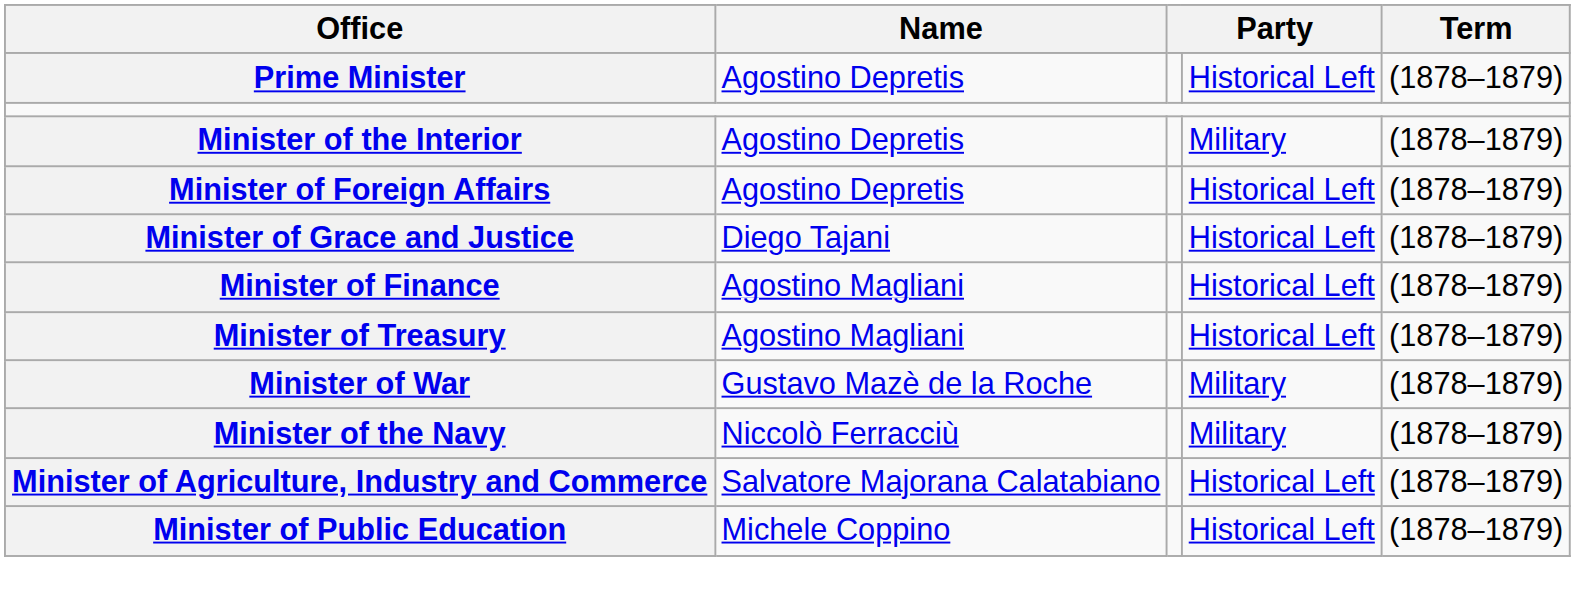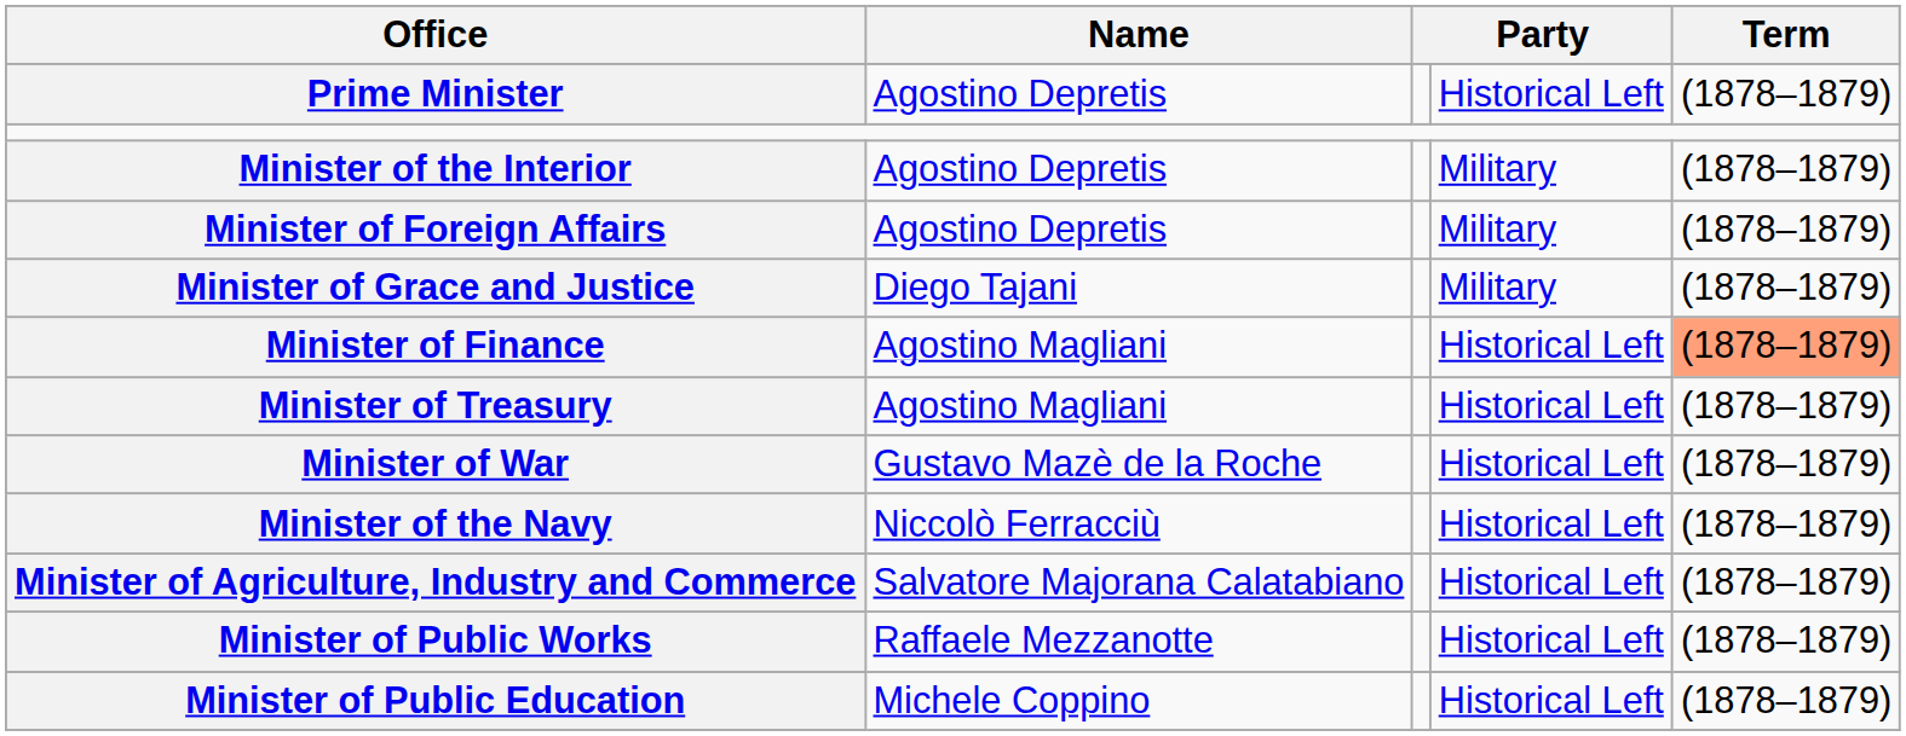Minister of Foreign Affairs | column 4: Historical Left -> Military
Minister of Grace and Justice | column 4: Historical Left -> Military
Minister of Finance | Term: no background -> lightsalmon background
Minister of War | column 4: Military -> Historical Left
Minister of the Navy | column 4: Military -> Historical Left
+ row: Minister of Public Works | Raffaele Mezzanotte | Historical Left | (1878–1879)
